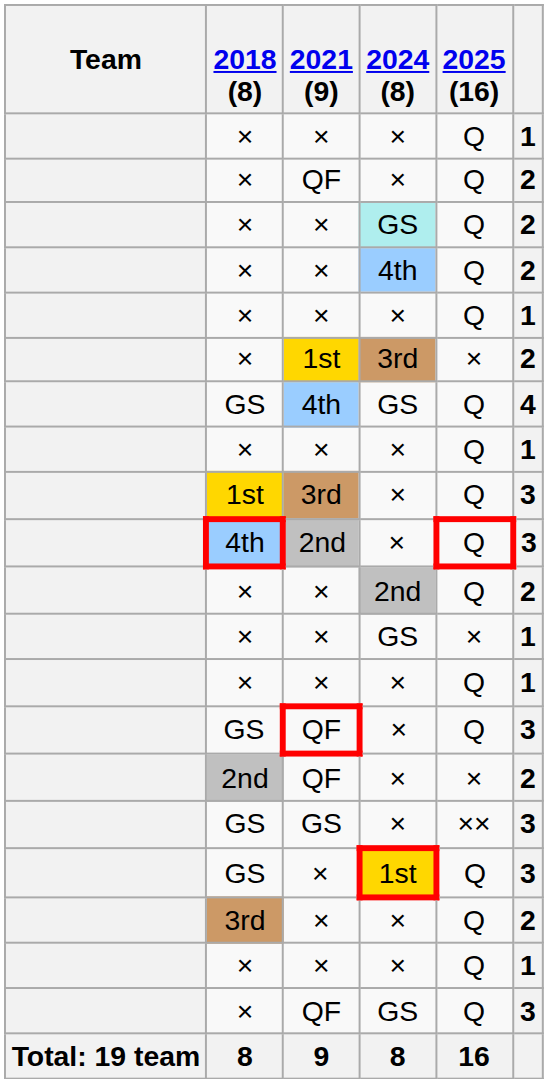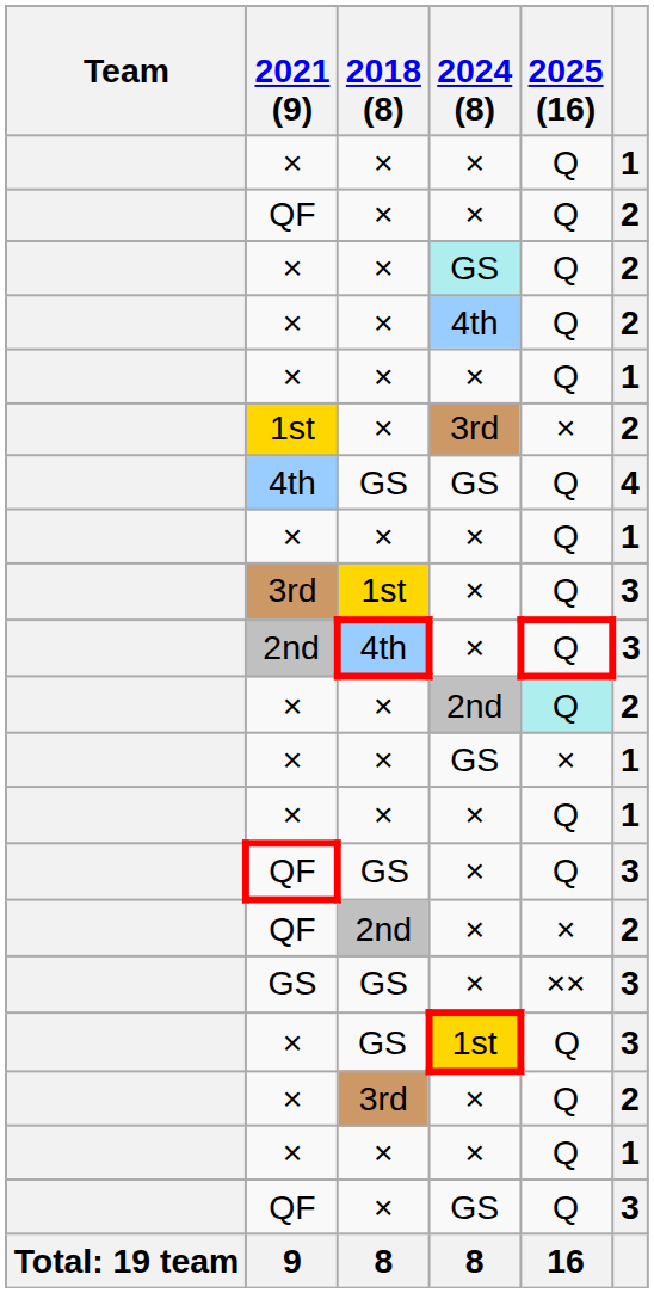columns swapped: 2018 (8) <-> 2021 (9)
row 12 | 2025 (16): no background -> paleturquoise background
